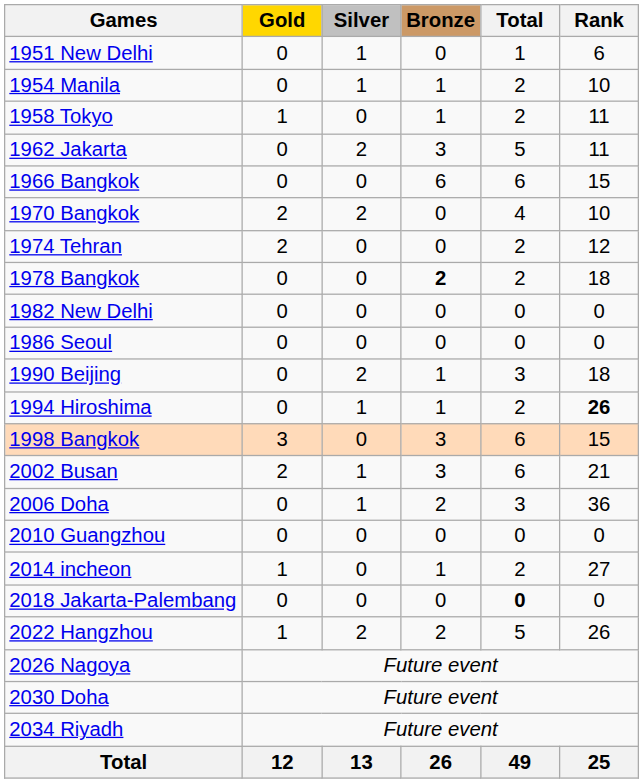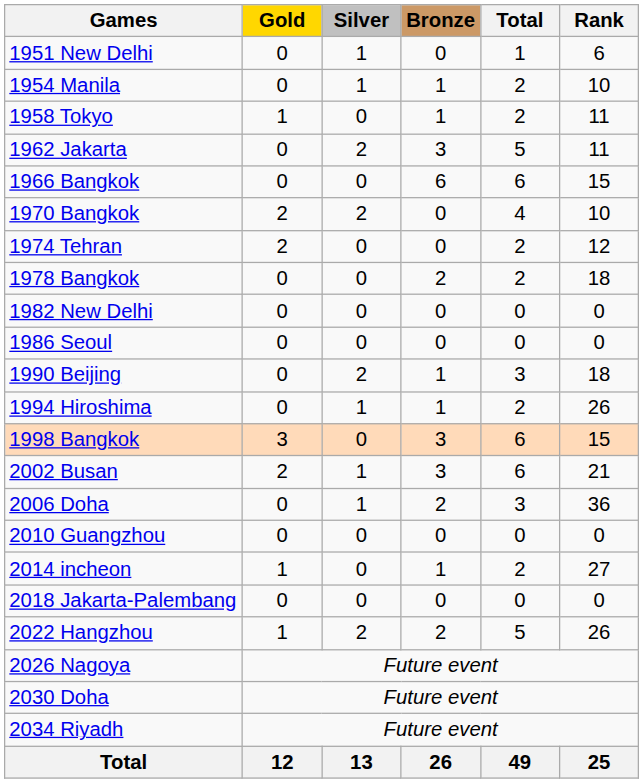1978 Bangkok | Bronze: bold -> normal
1994 Hiroshima | Rank: bold -> normal
2018 Jakarta-Palembang | Total: bold -> normal
